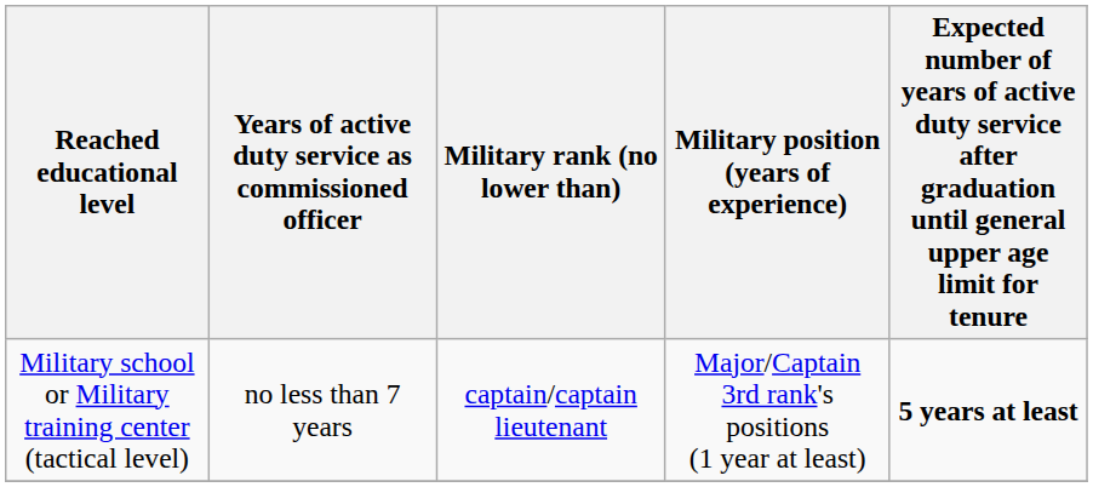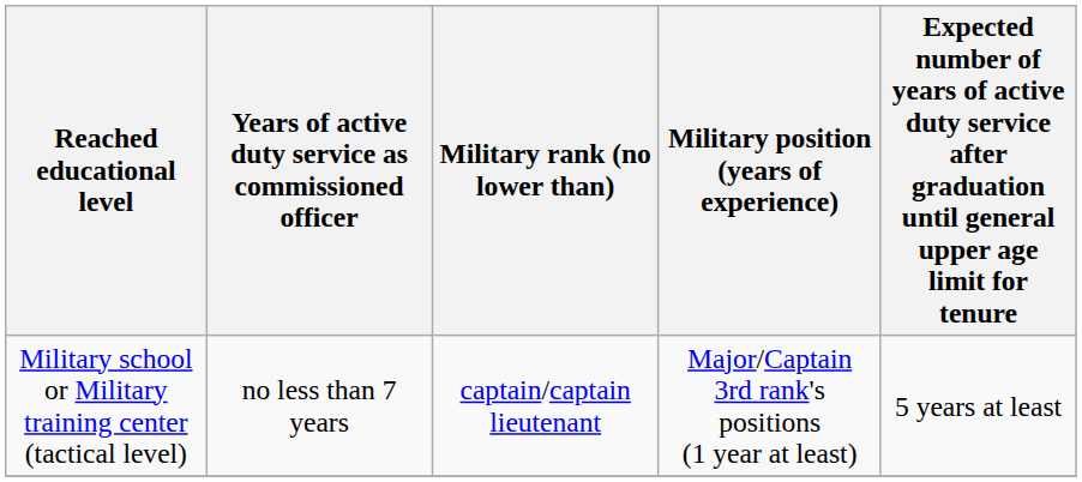Military school or Military training center (tactical level) | column 5: bold -> normal
